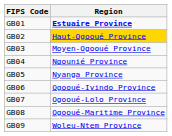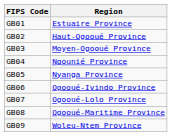GB01 | Region: bold -> normal
GB02 | Region: gold background -> no background
